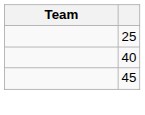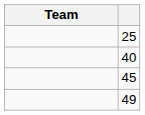+ row: 49
